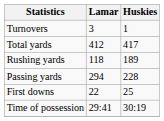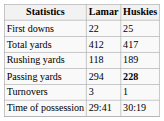rows swapped: First downs <-> Turnovers
Passing yards | Huskies: normal -> bold
